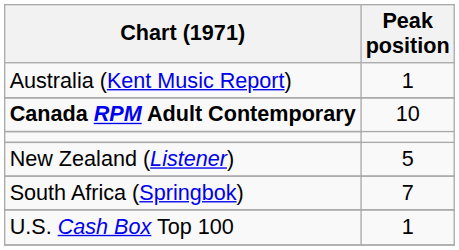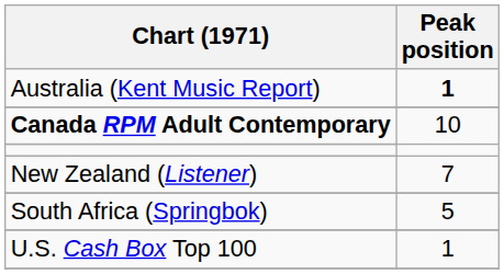row 2 | Peak position: normal -> bold
row 5 | Peak position: 5 -> 7
row 6 | Peak position: 7 -> 5
